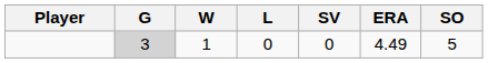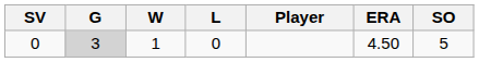columns swapped: Player <-> SV
row 2 | ERA: 4.49 -> 4.50
